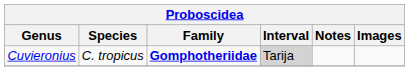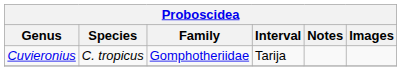Cuvieronius | Family: bold -> normal
Cuvieronius | Interval: lightgrey background -> no background
